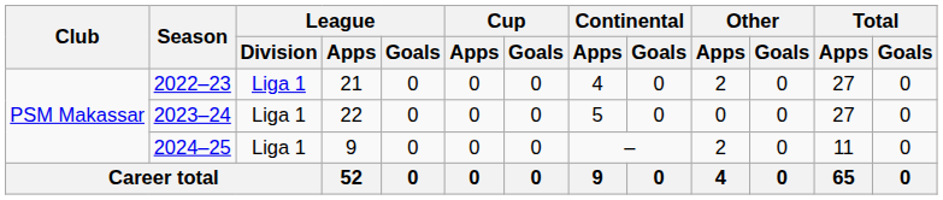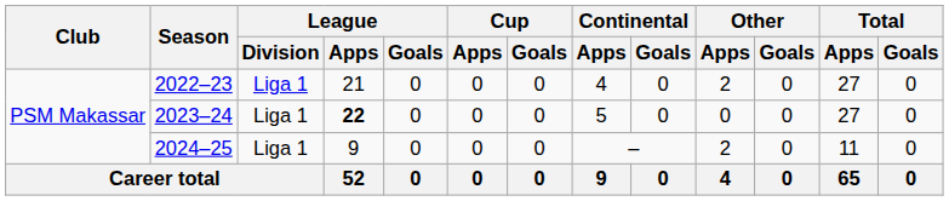2023–24 | League / Apps: normal -> bold
